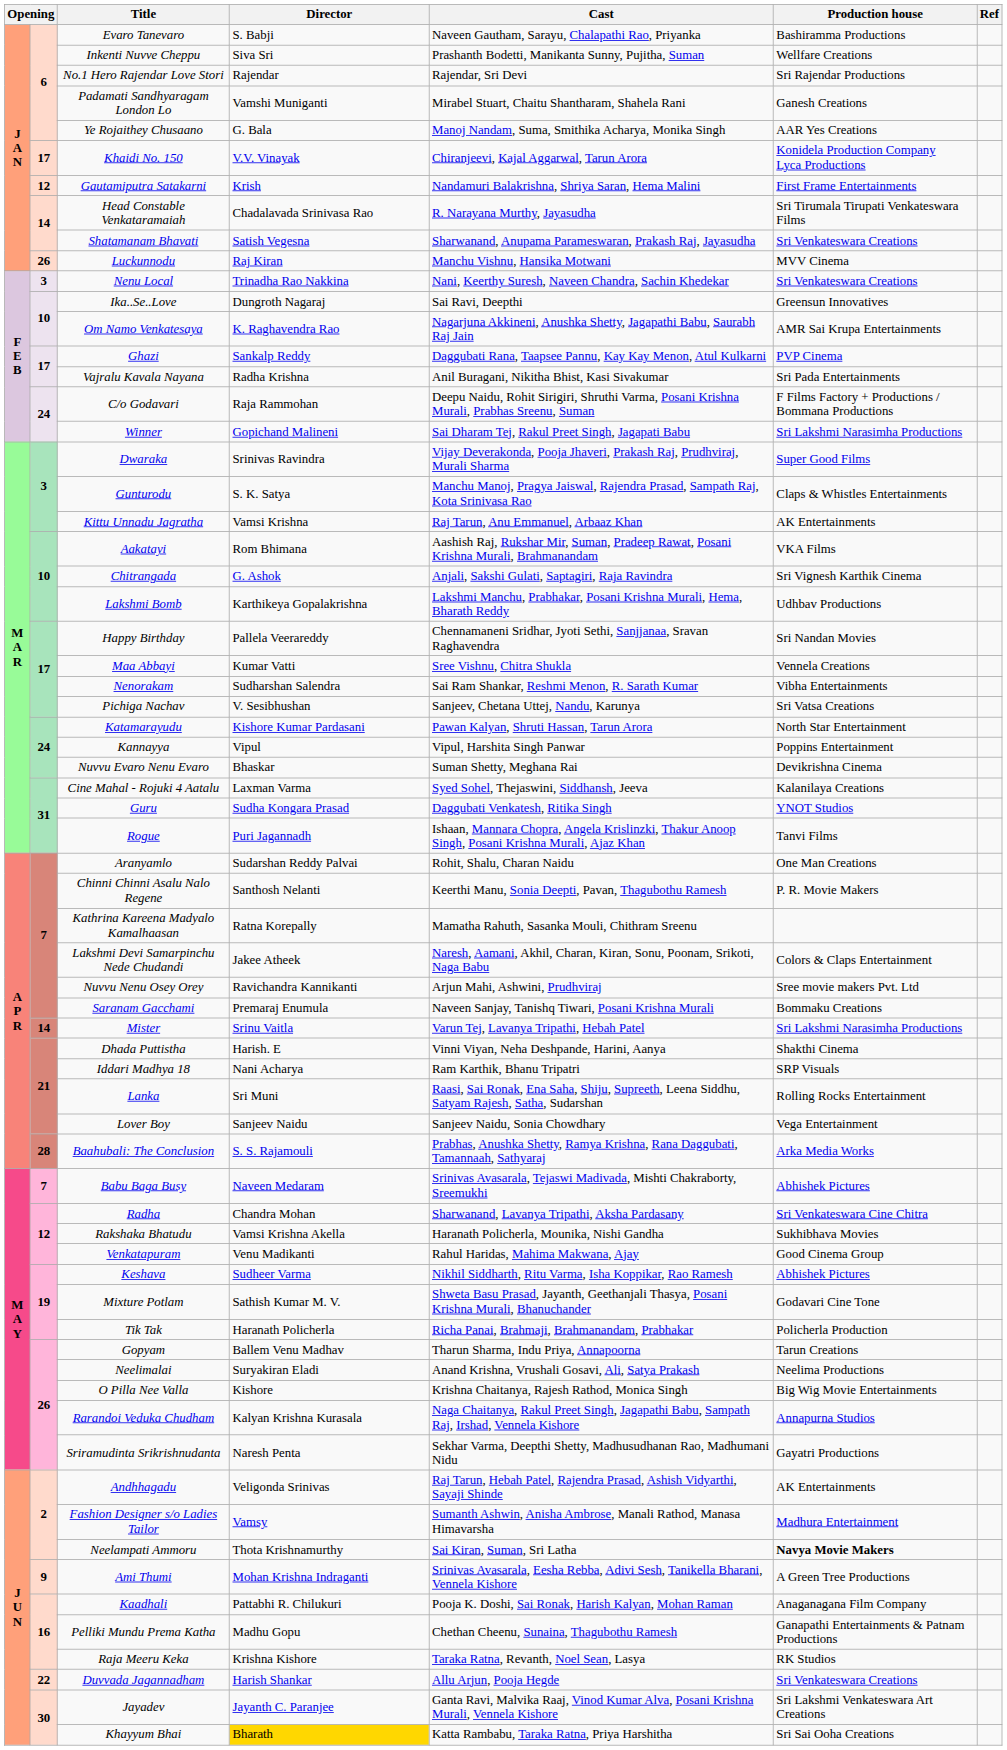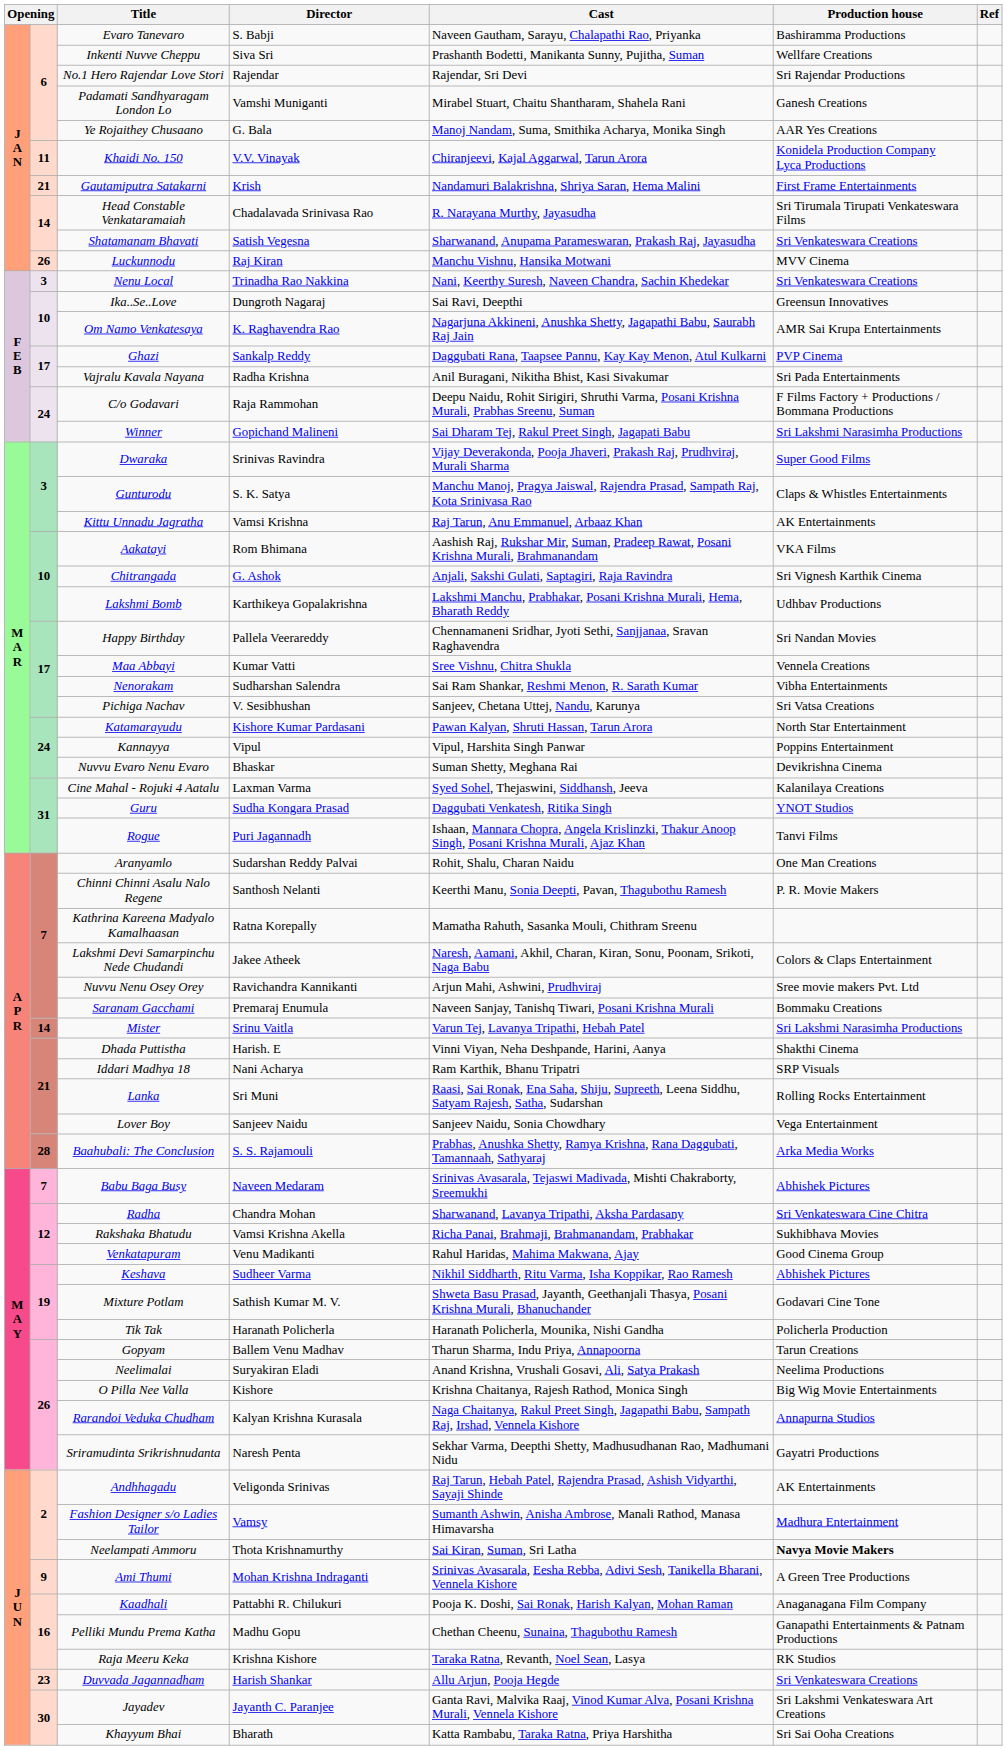Khaidi No. 150 | column 2: 17 -> 11
Gautamiputra Satakarni | column 2: 12 -> 21
Rakshaka Bhatudu | Cast: Haranath Policherla, Mounika, Nishi Gandha -> Richa Panai, Brahmaji, Brahmanandam, Prabhakar
Tik Tak | Cast: Richa Panai, Brahmaji, Brahmanandam, Prabhakar -> Haranath Policherla, Mounika, Nishi Gandha
Duvvada Jagannadham | column 2: 22 -> 23
Khayyum Bhai | Director: gold background -> no background
